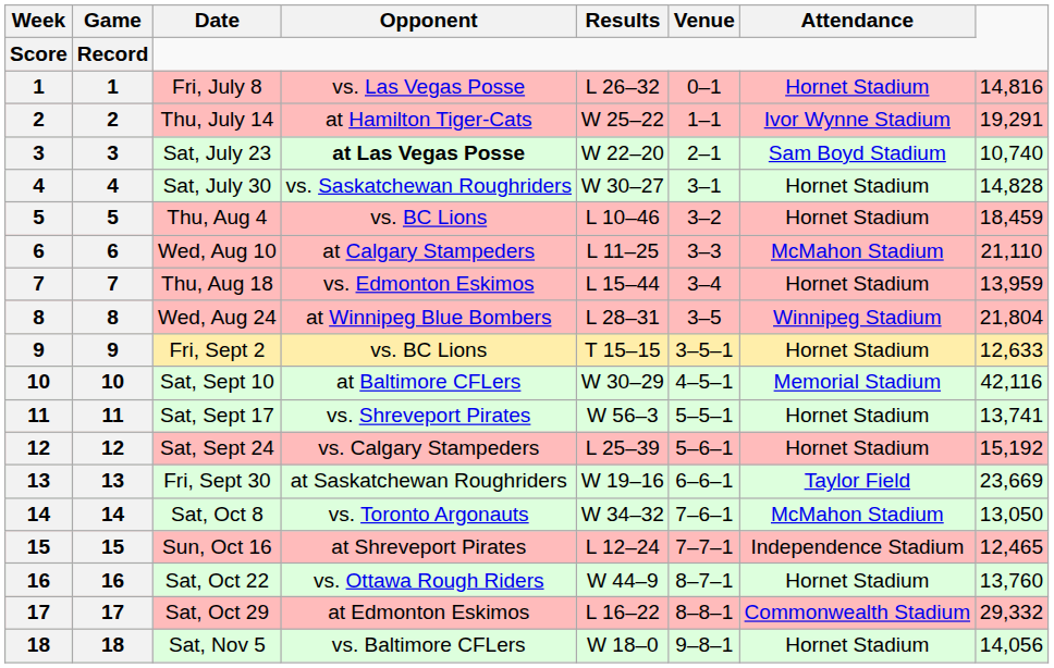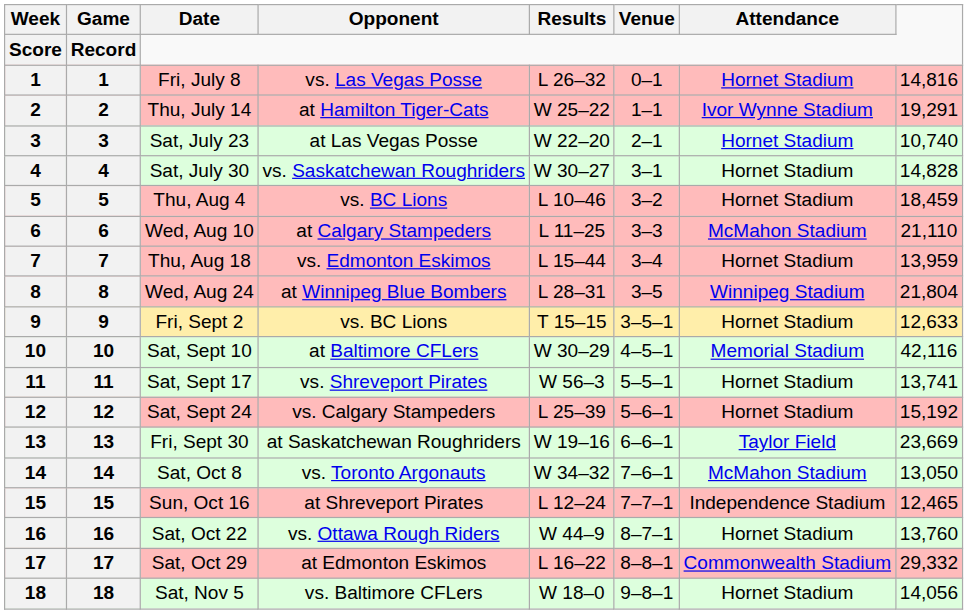Sat, July 23 | Opponent: bold -> normal
Sat, July 23 | Attendance: Sam Boyd Stadium -> Hornet Stadium
